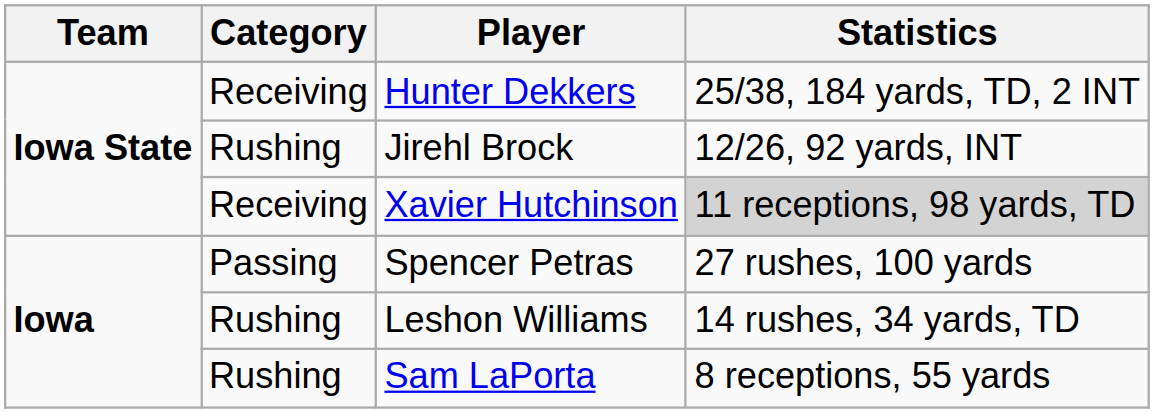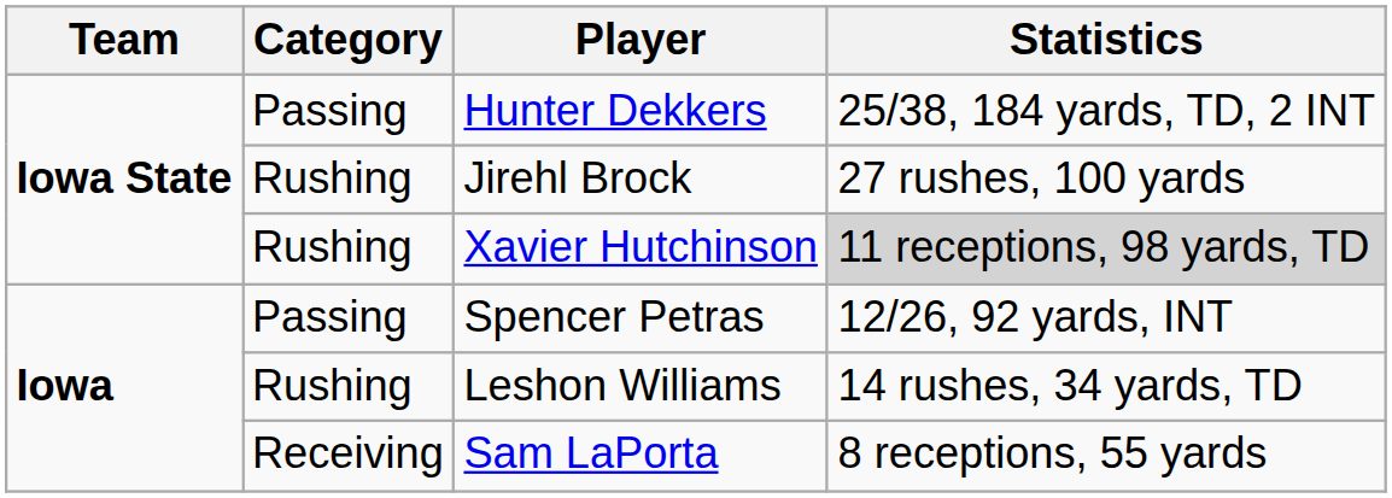Hunter Dekkers | Category: Receiving -> Passing
Jirehl Brock | Statistics: 12/26, 92 yards, INT -> 27 rushes, 100 yards
Xavier Hutchinson | Category: Receiving -> Rushing
Spencer Petras | Statistics: 27 rushes, 100 yards -> 12/26, 92 yards, INT
Sam LaPorta | Category: Rushing -> Receiving
